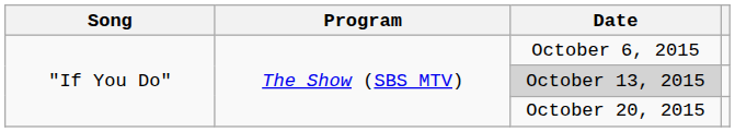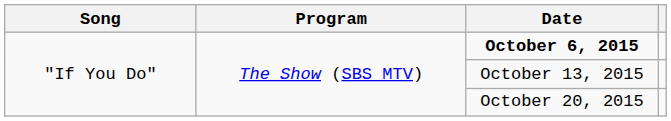October 6, 2015 | Date: normal -> bold
October 13, 2015 | Date: lightgrey background -> no background
